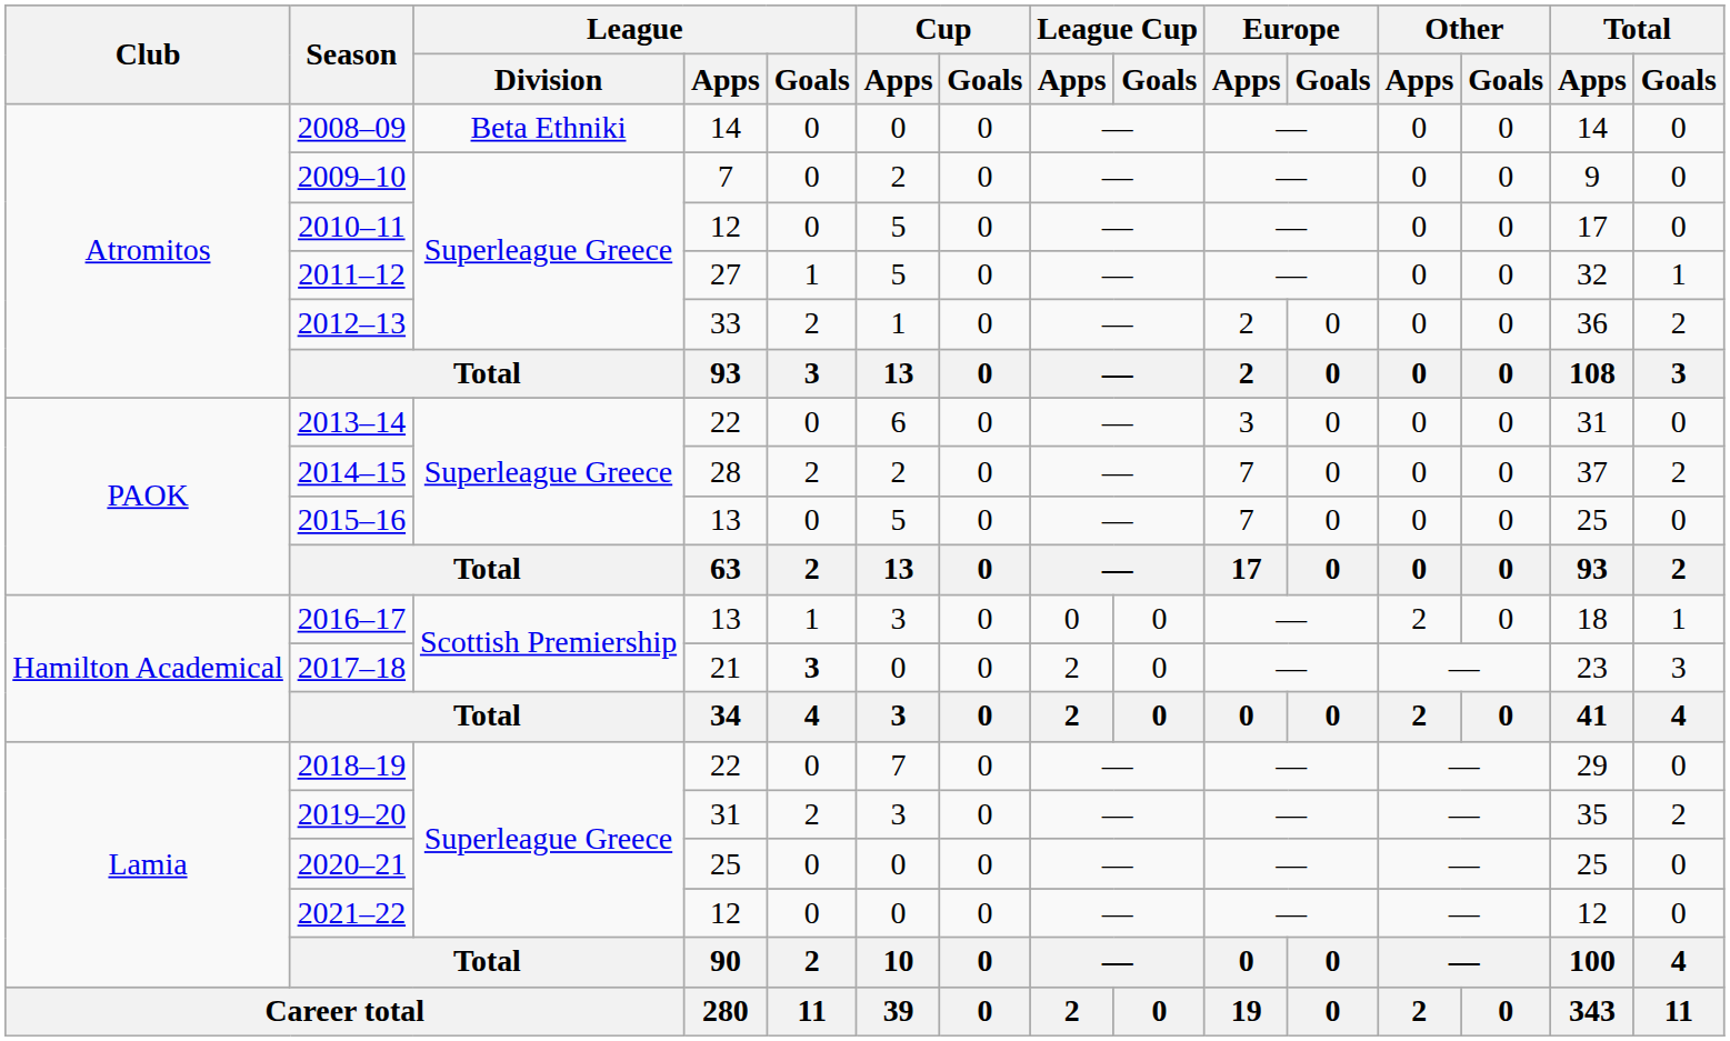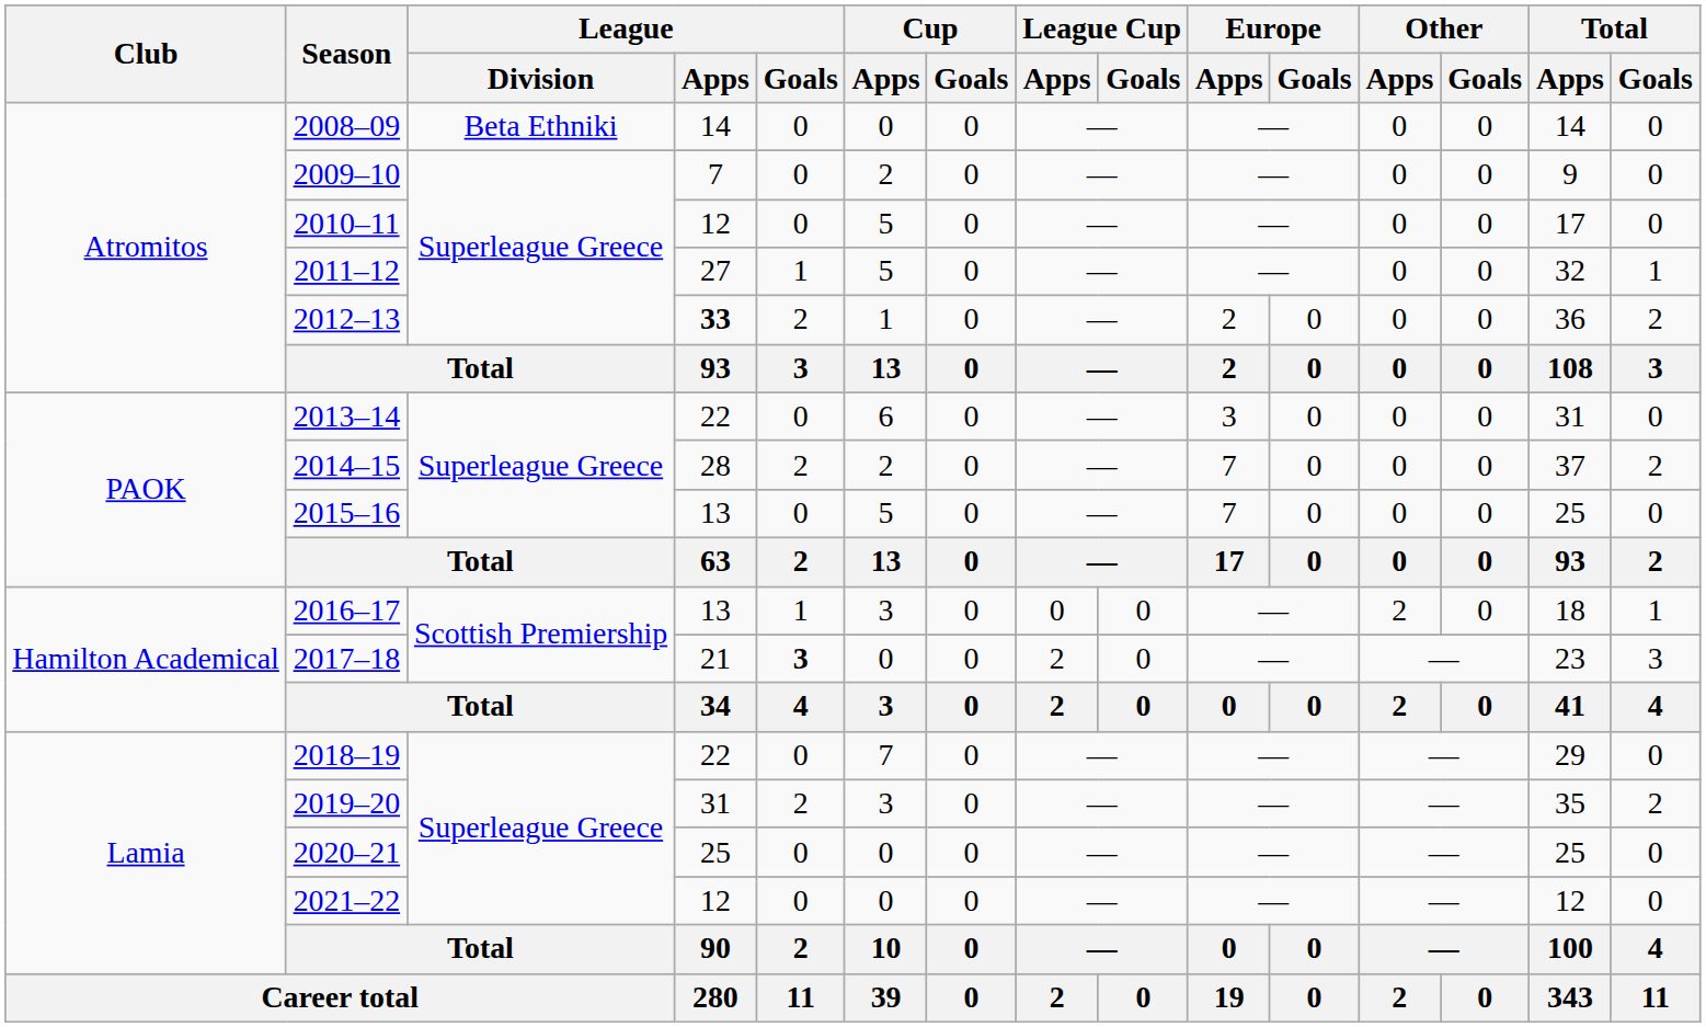2012–13 | League / Apps: normal -> bold
